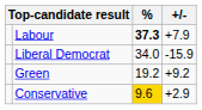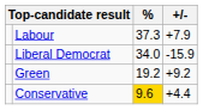Labour | %: bold -> normal
Conservative | +/-: +2.9 -> +4.4
